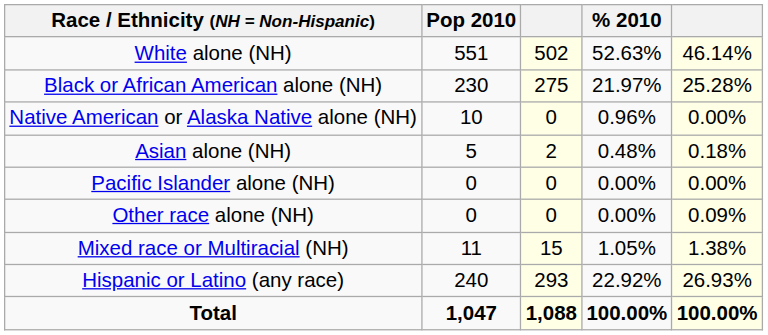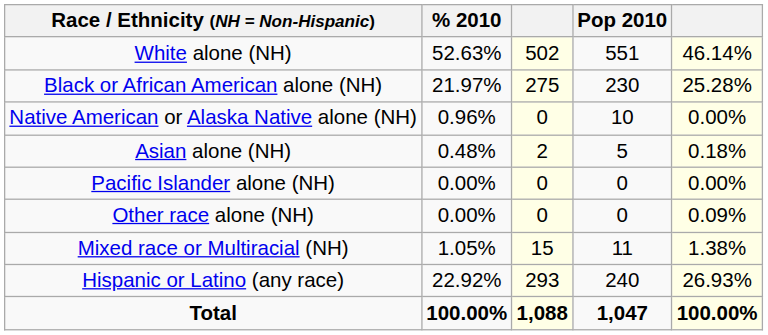columns swapped: Pop 2010 <-> % 2010
